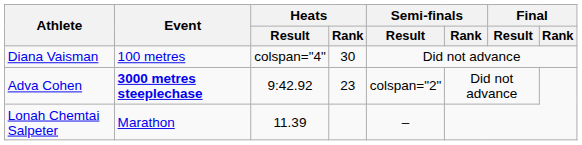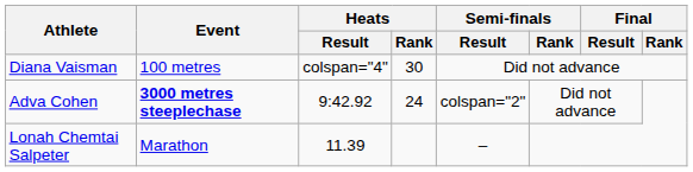Adva Cohen | Heats / Rank: 23 -> 24
